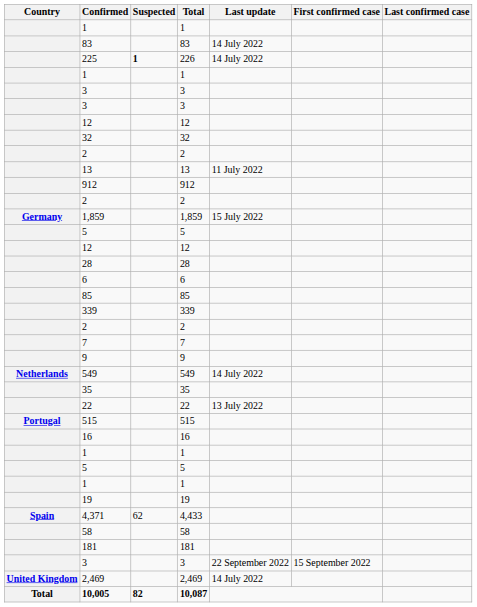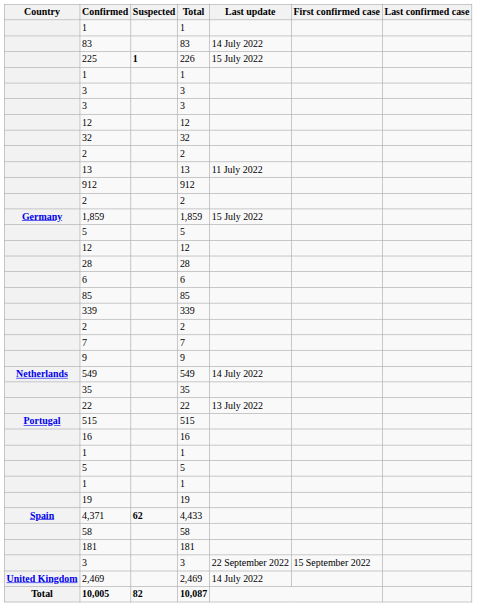225 | Last update: 14 July 2022 -> 15 July 2022
4,371 | Suspected: normal -> bold
